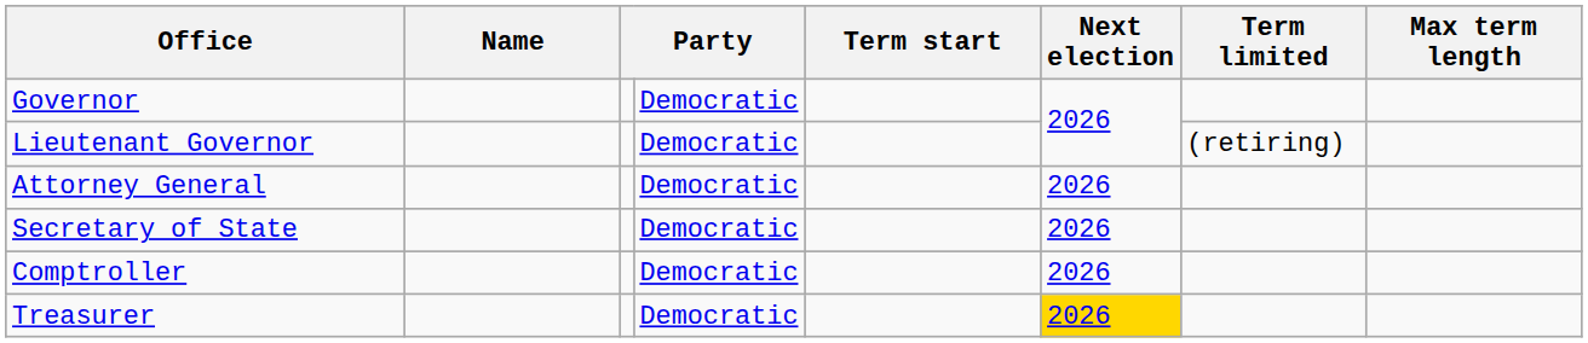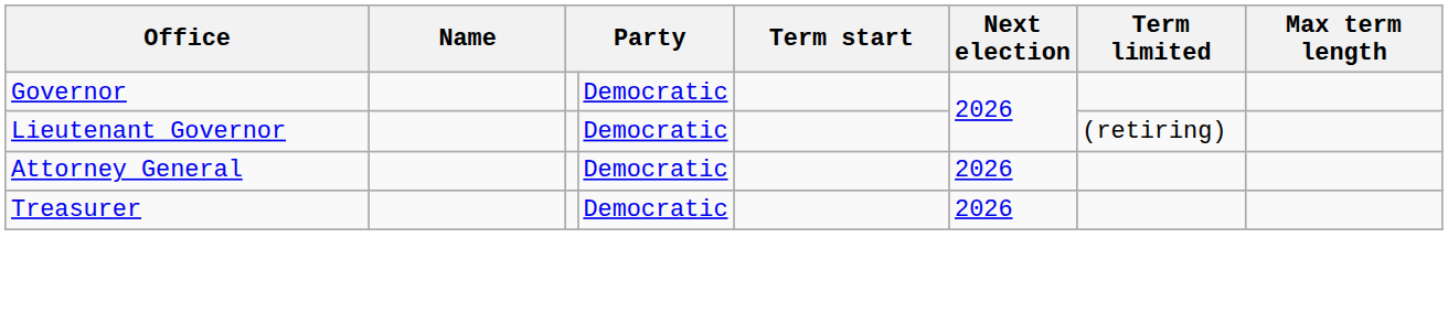- row: Secretary of State | Democratic | 2026
- row: Comptroller | Democratic | 2026
Treasurer | Next election: gold background -> no background
